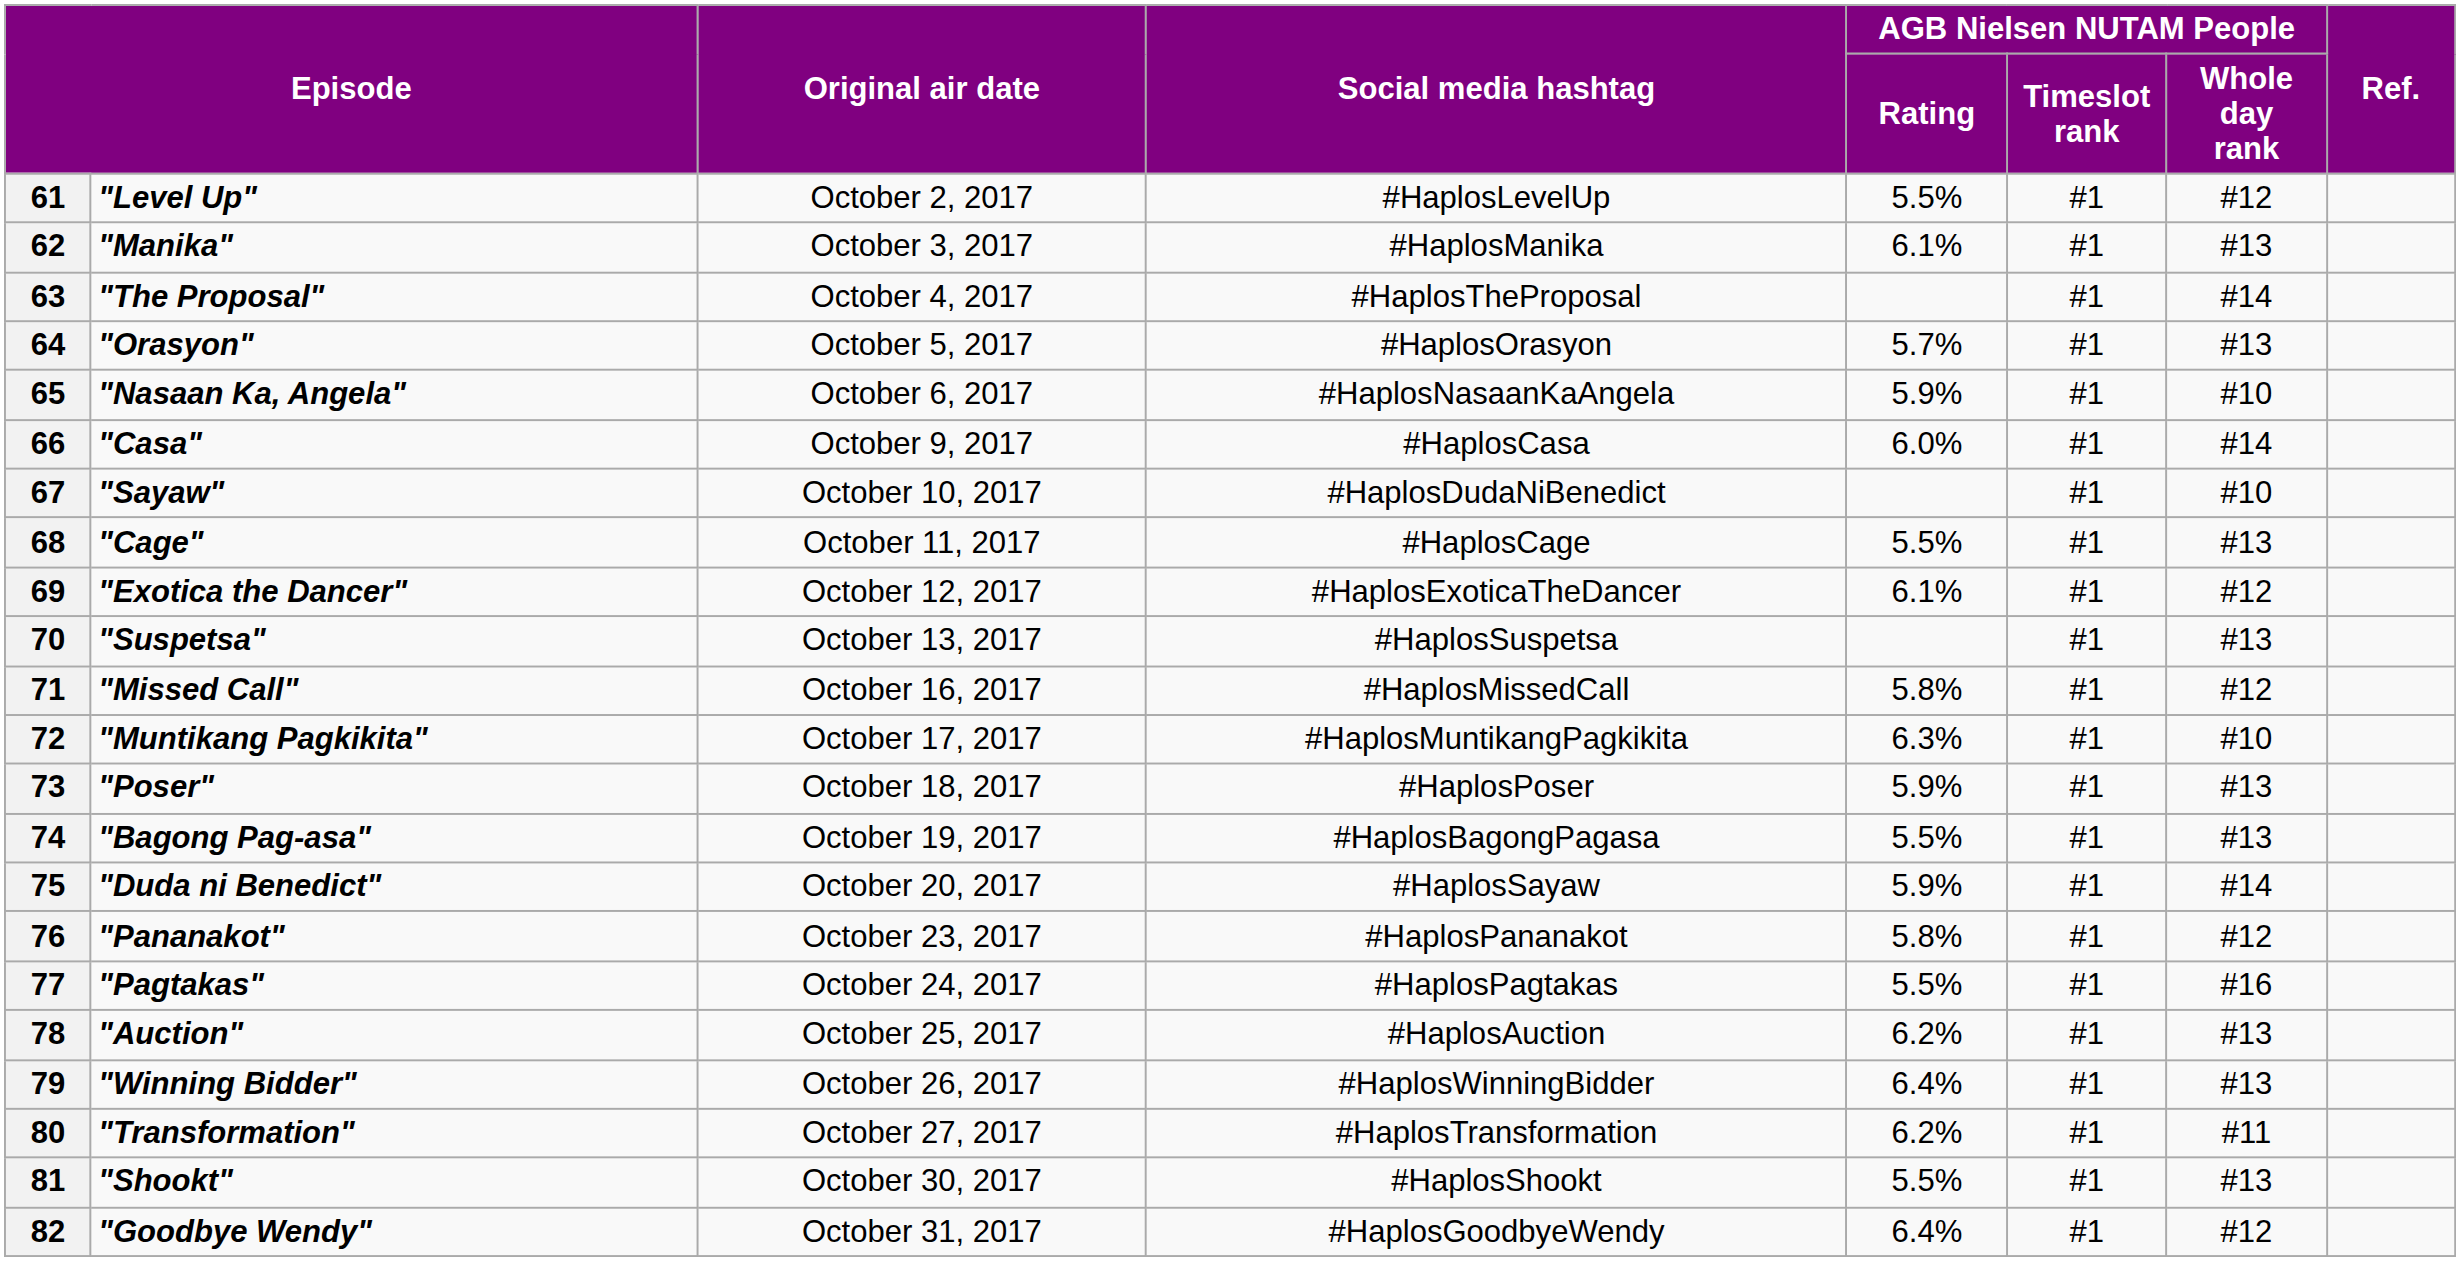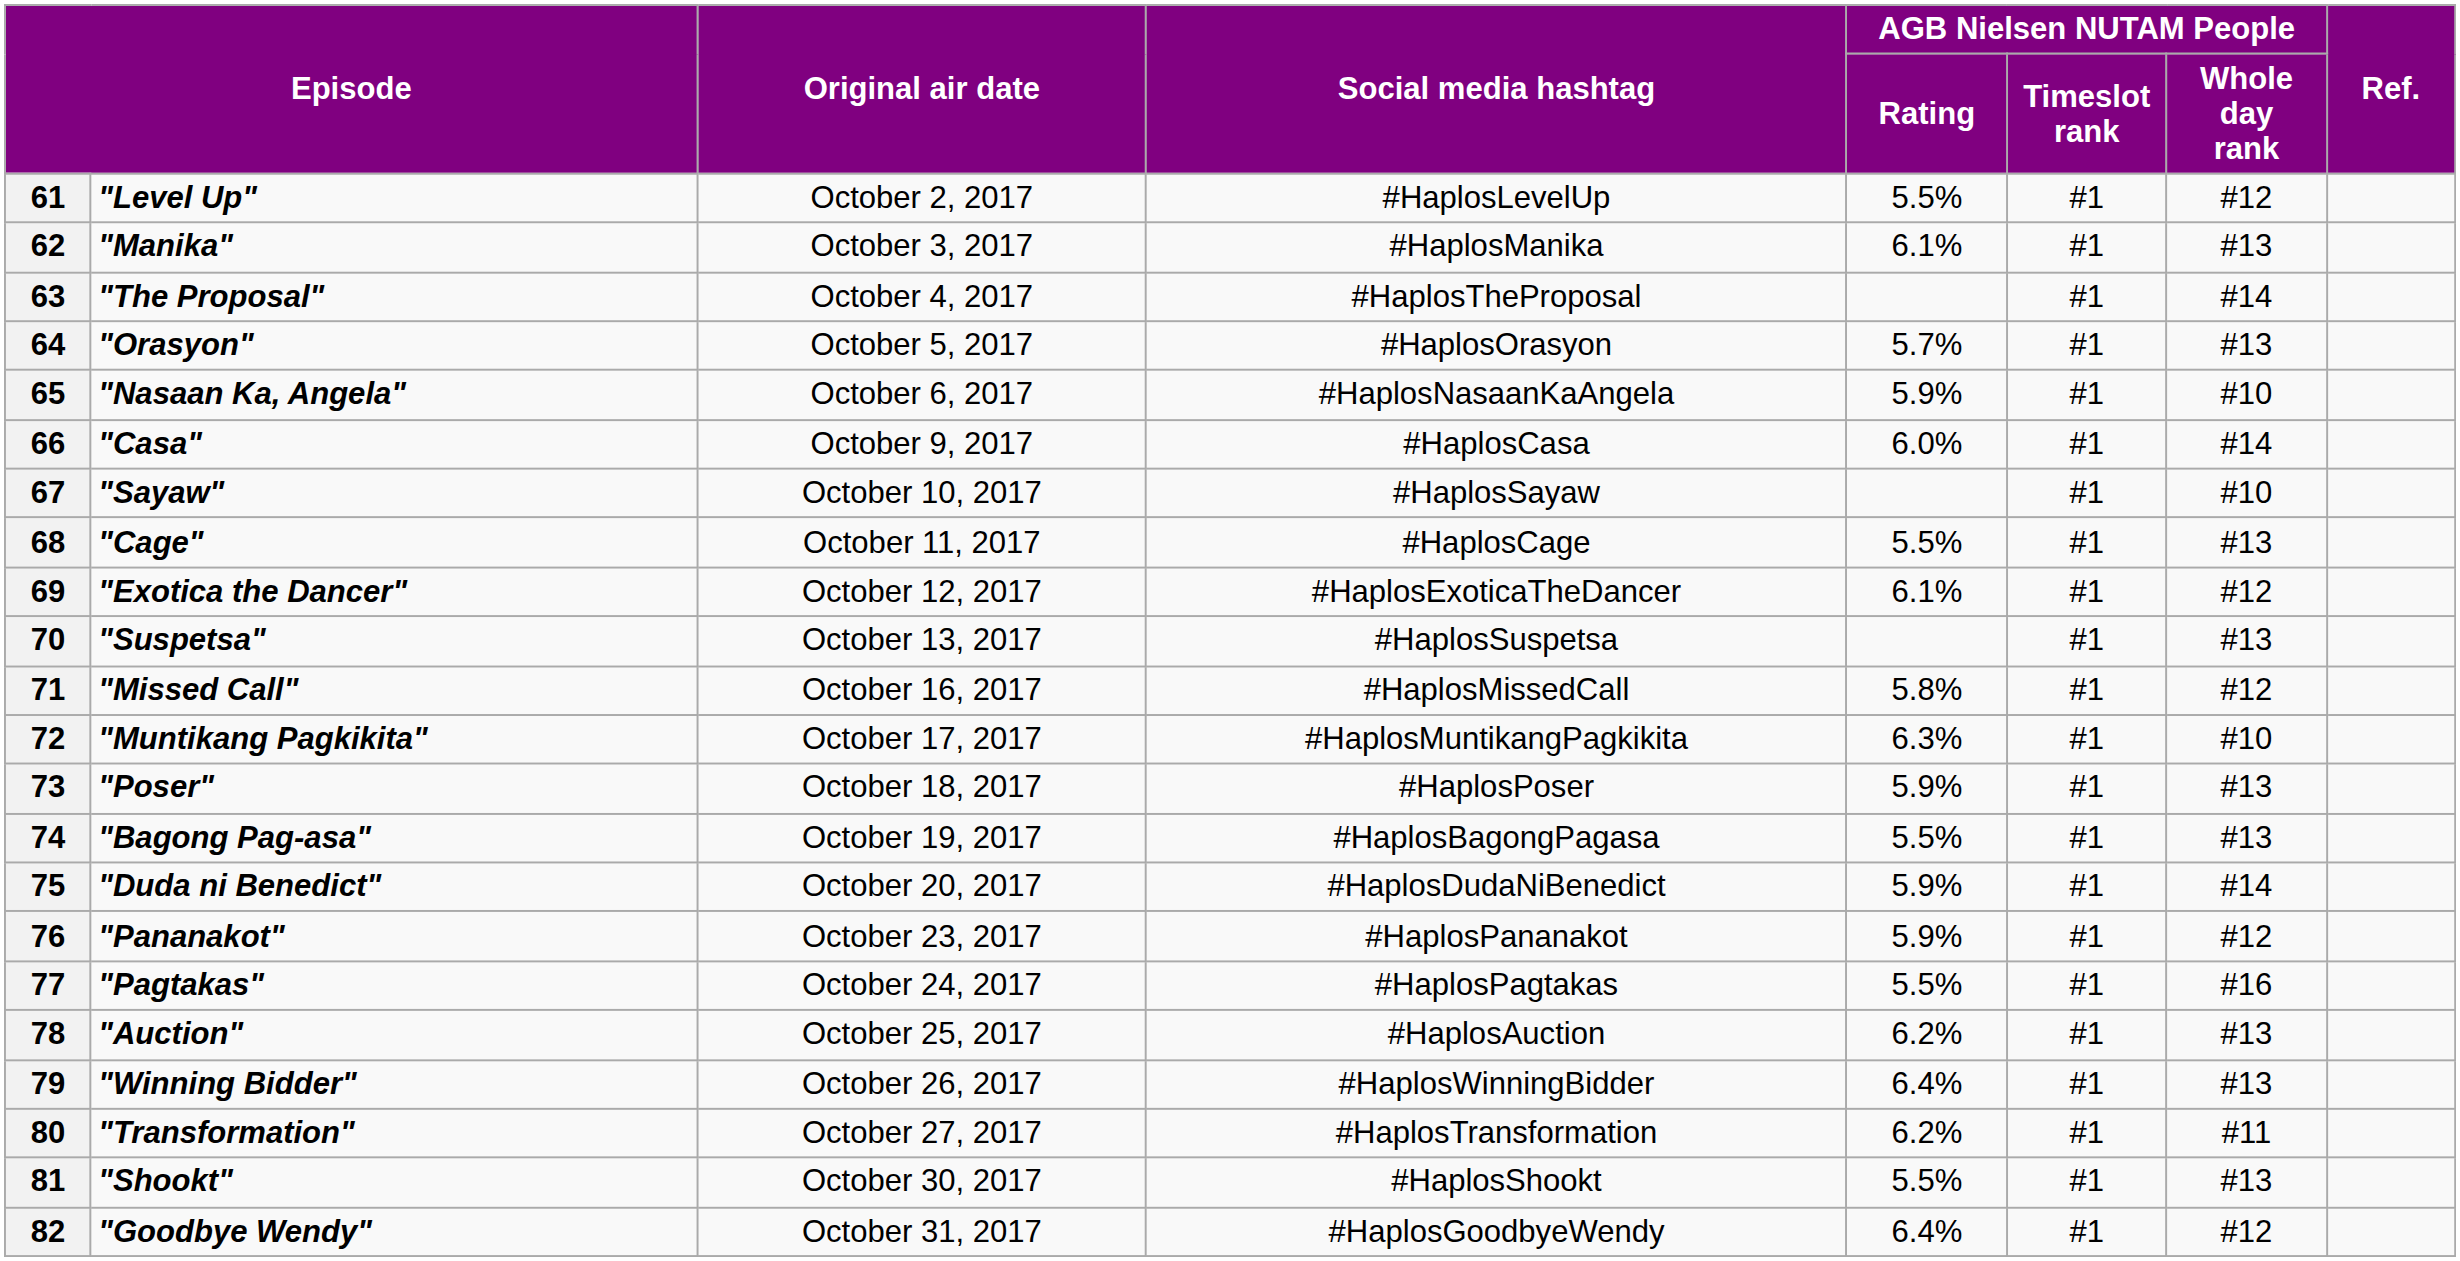67 | Social media hashtag: #HaplosDudaNiBenedict -> #HaplosSayaw
75 | Social media hashtag: #HaplosSayaw -> #HaplosDudaNiBenedict
76 | AGB Nielsen NUTAM People / Rating: 5.8% -> 5.9%
